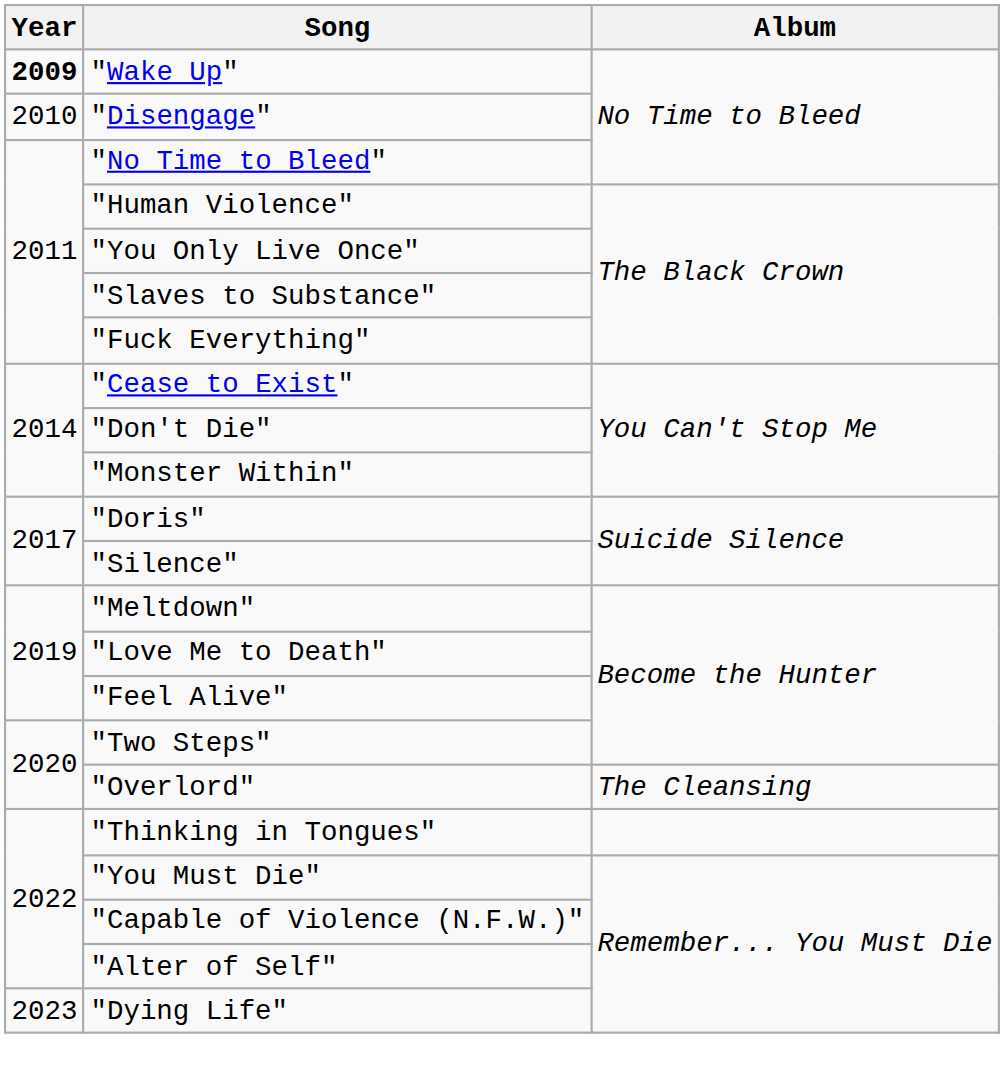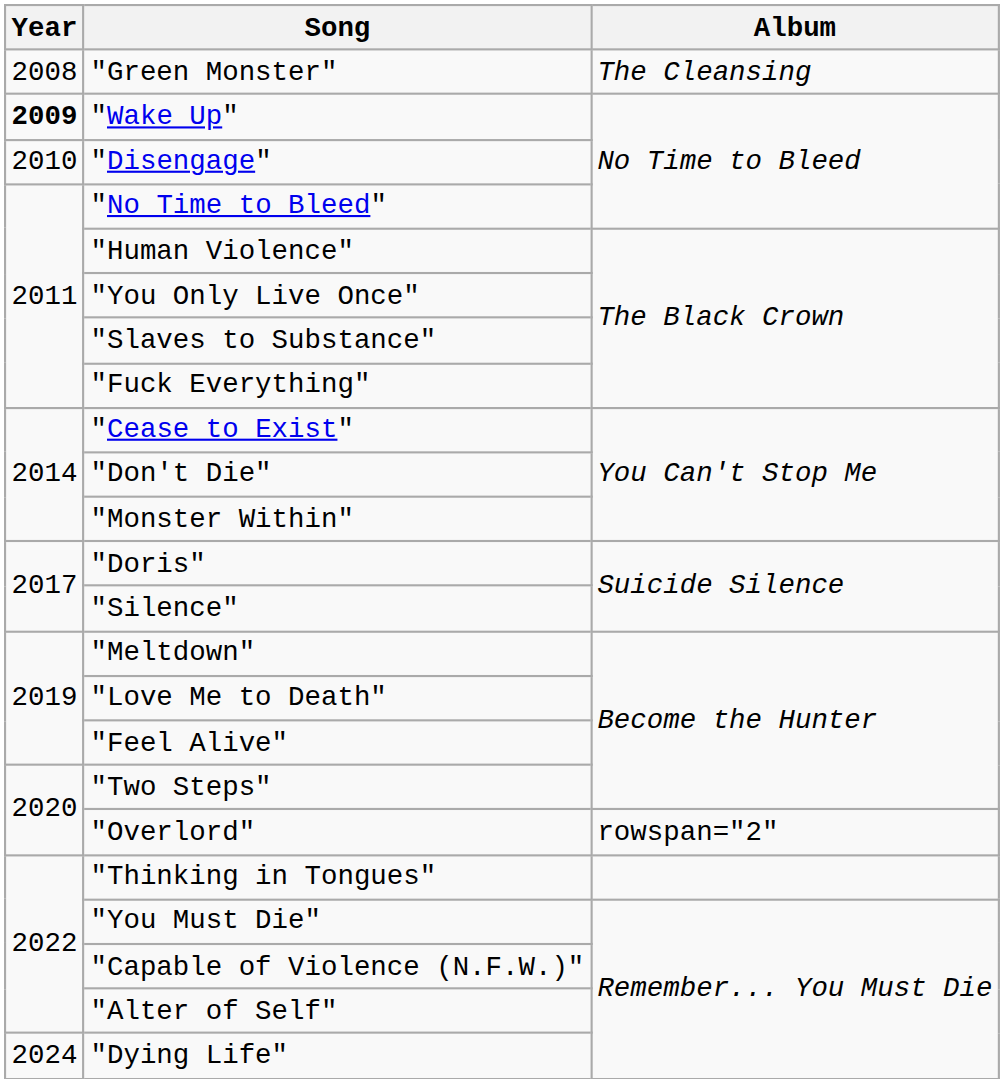+ row: 2008 | "Green Monster" | The Cleansing
"Overlord" | Album: The Cleansing -> rowspan="2"
"Dying Life" | Year: 2023 -> 2024
